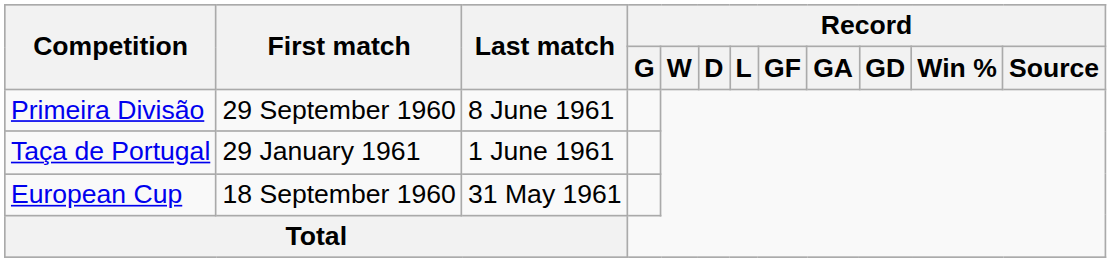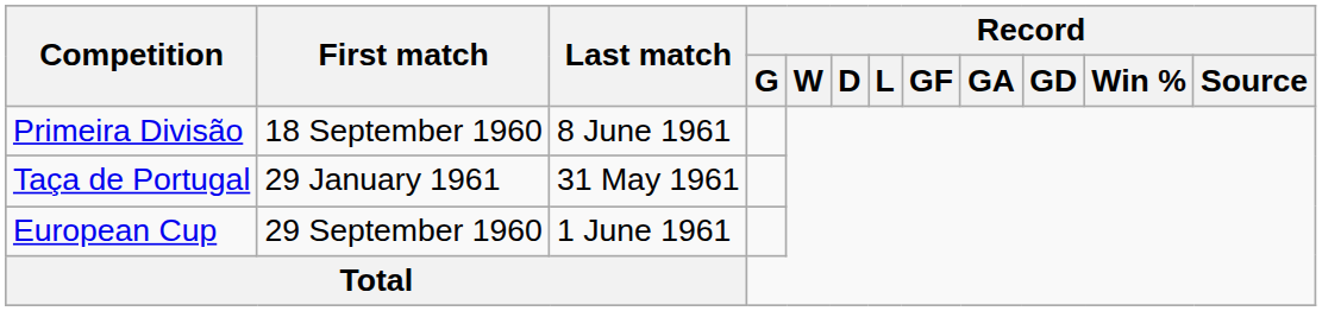Primeira Divisão | First match: 29 September 1960 -> 18 September 1960
Taça de Portugal | Last match: 1 June 1961 -> 31 May 1961
European Cup | First match: 18 September 1960 -> 29 September 1960
European Cup | Last match: 31 May 1961 -> 1 June 1961
